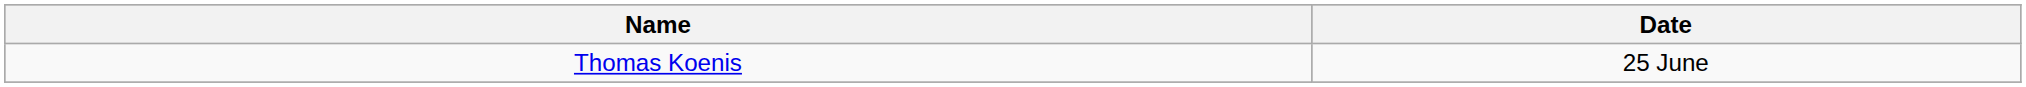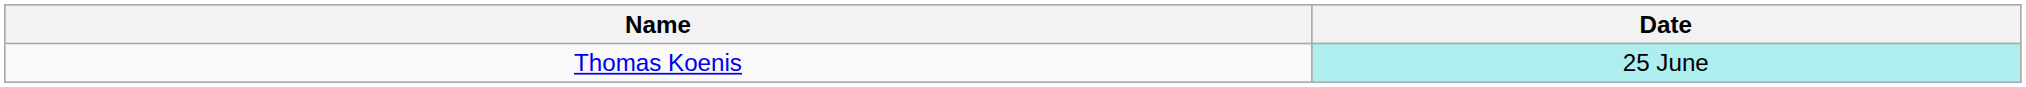Thomas Koenis | Date: no background -> paleturquoise background
